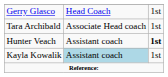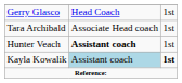Hunter Veach | column 2: normal -> bold
Hunter Veach | column 3: bold -> normal
Kayla Kowalik | column 3: normal -> bold
